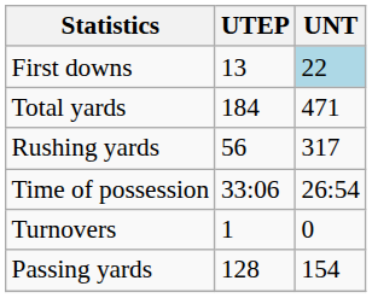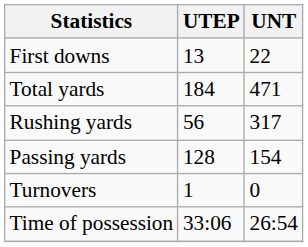First downs | UNT: lightblue background -> no background
rows swapped: Passing yards <-> Time of possession
